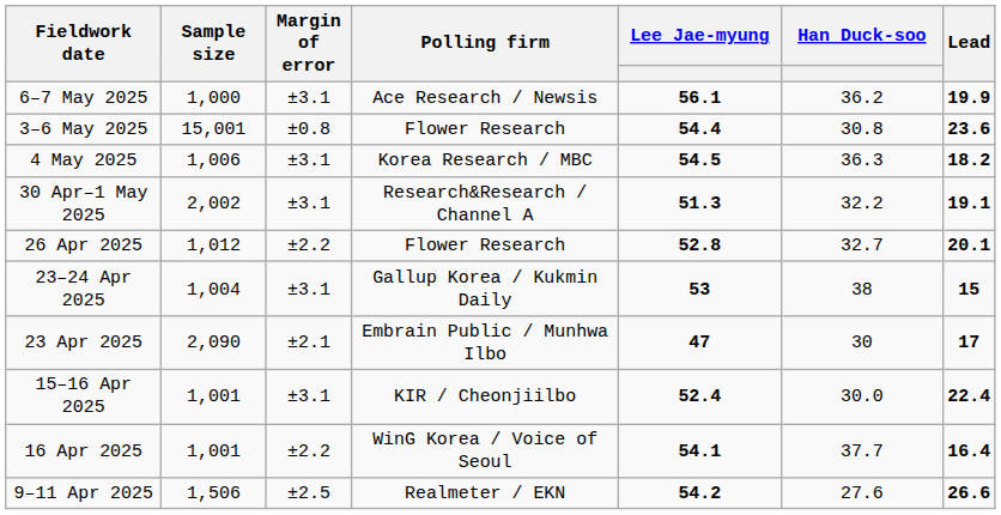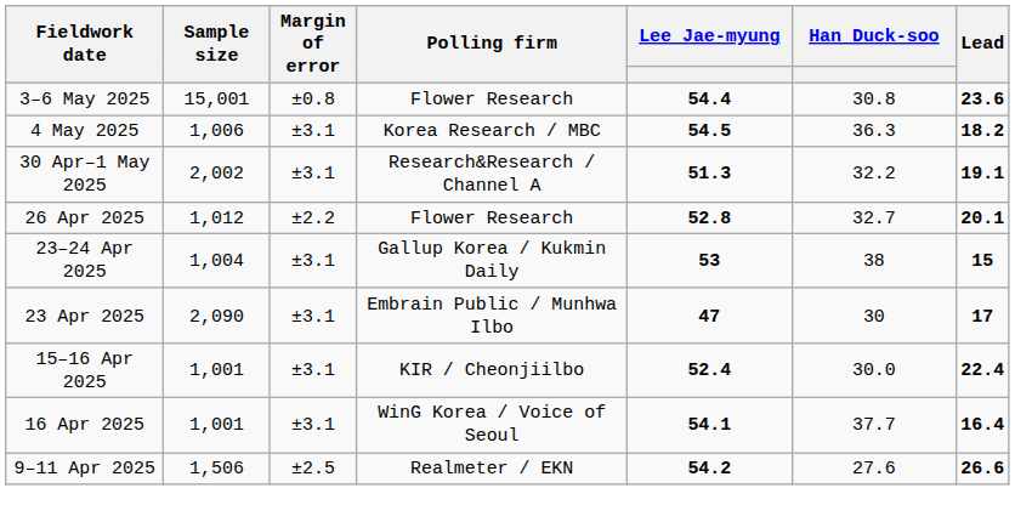- row: 6–7 May 2025 | 1,000 | ±3.1 | Ace Research / Newsis | 56.1 | 36.2 | 19.9
23 Apr 2025 | Margin of error: ±2.1 -> ±3.1
16 Apr 2025 | Margin of error: ±2.2 -> ±3.1
